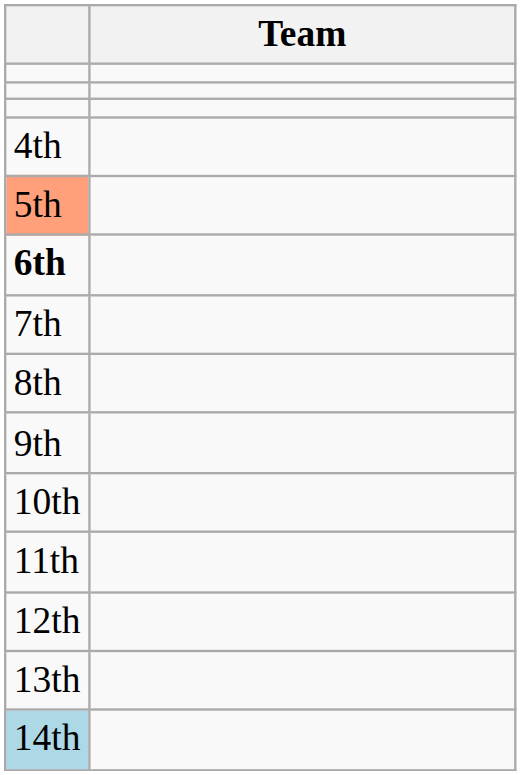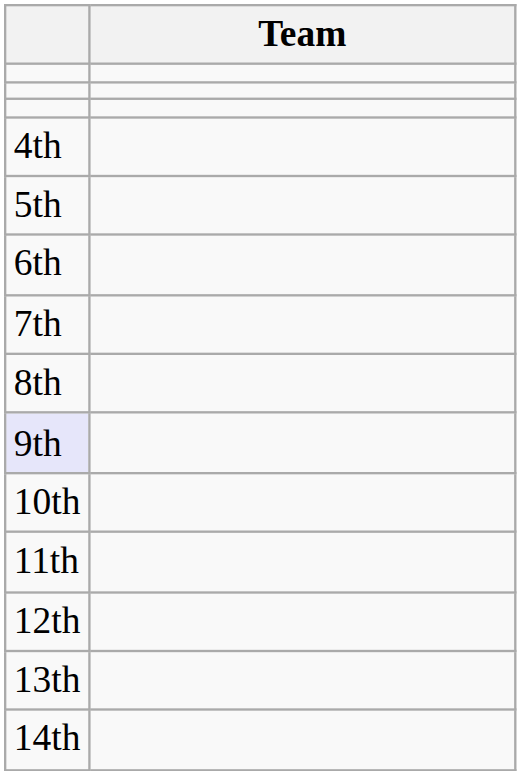row 6 | column 1: lightsalmon background -> no background
row 7 | column 1: bold -> normal
row 10 | column 1: no background -> lavender background
row 15 | column 1: lightblue background -> no background
